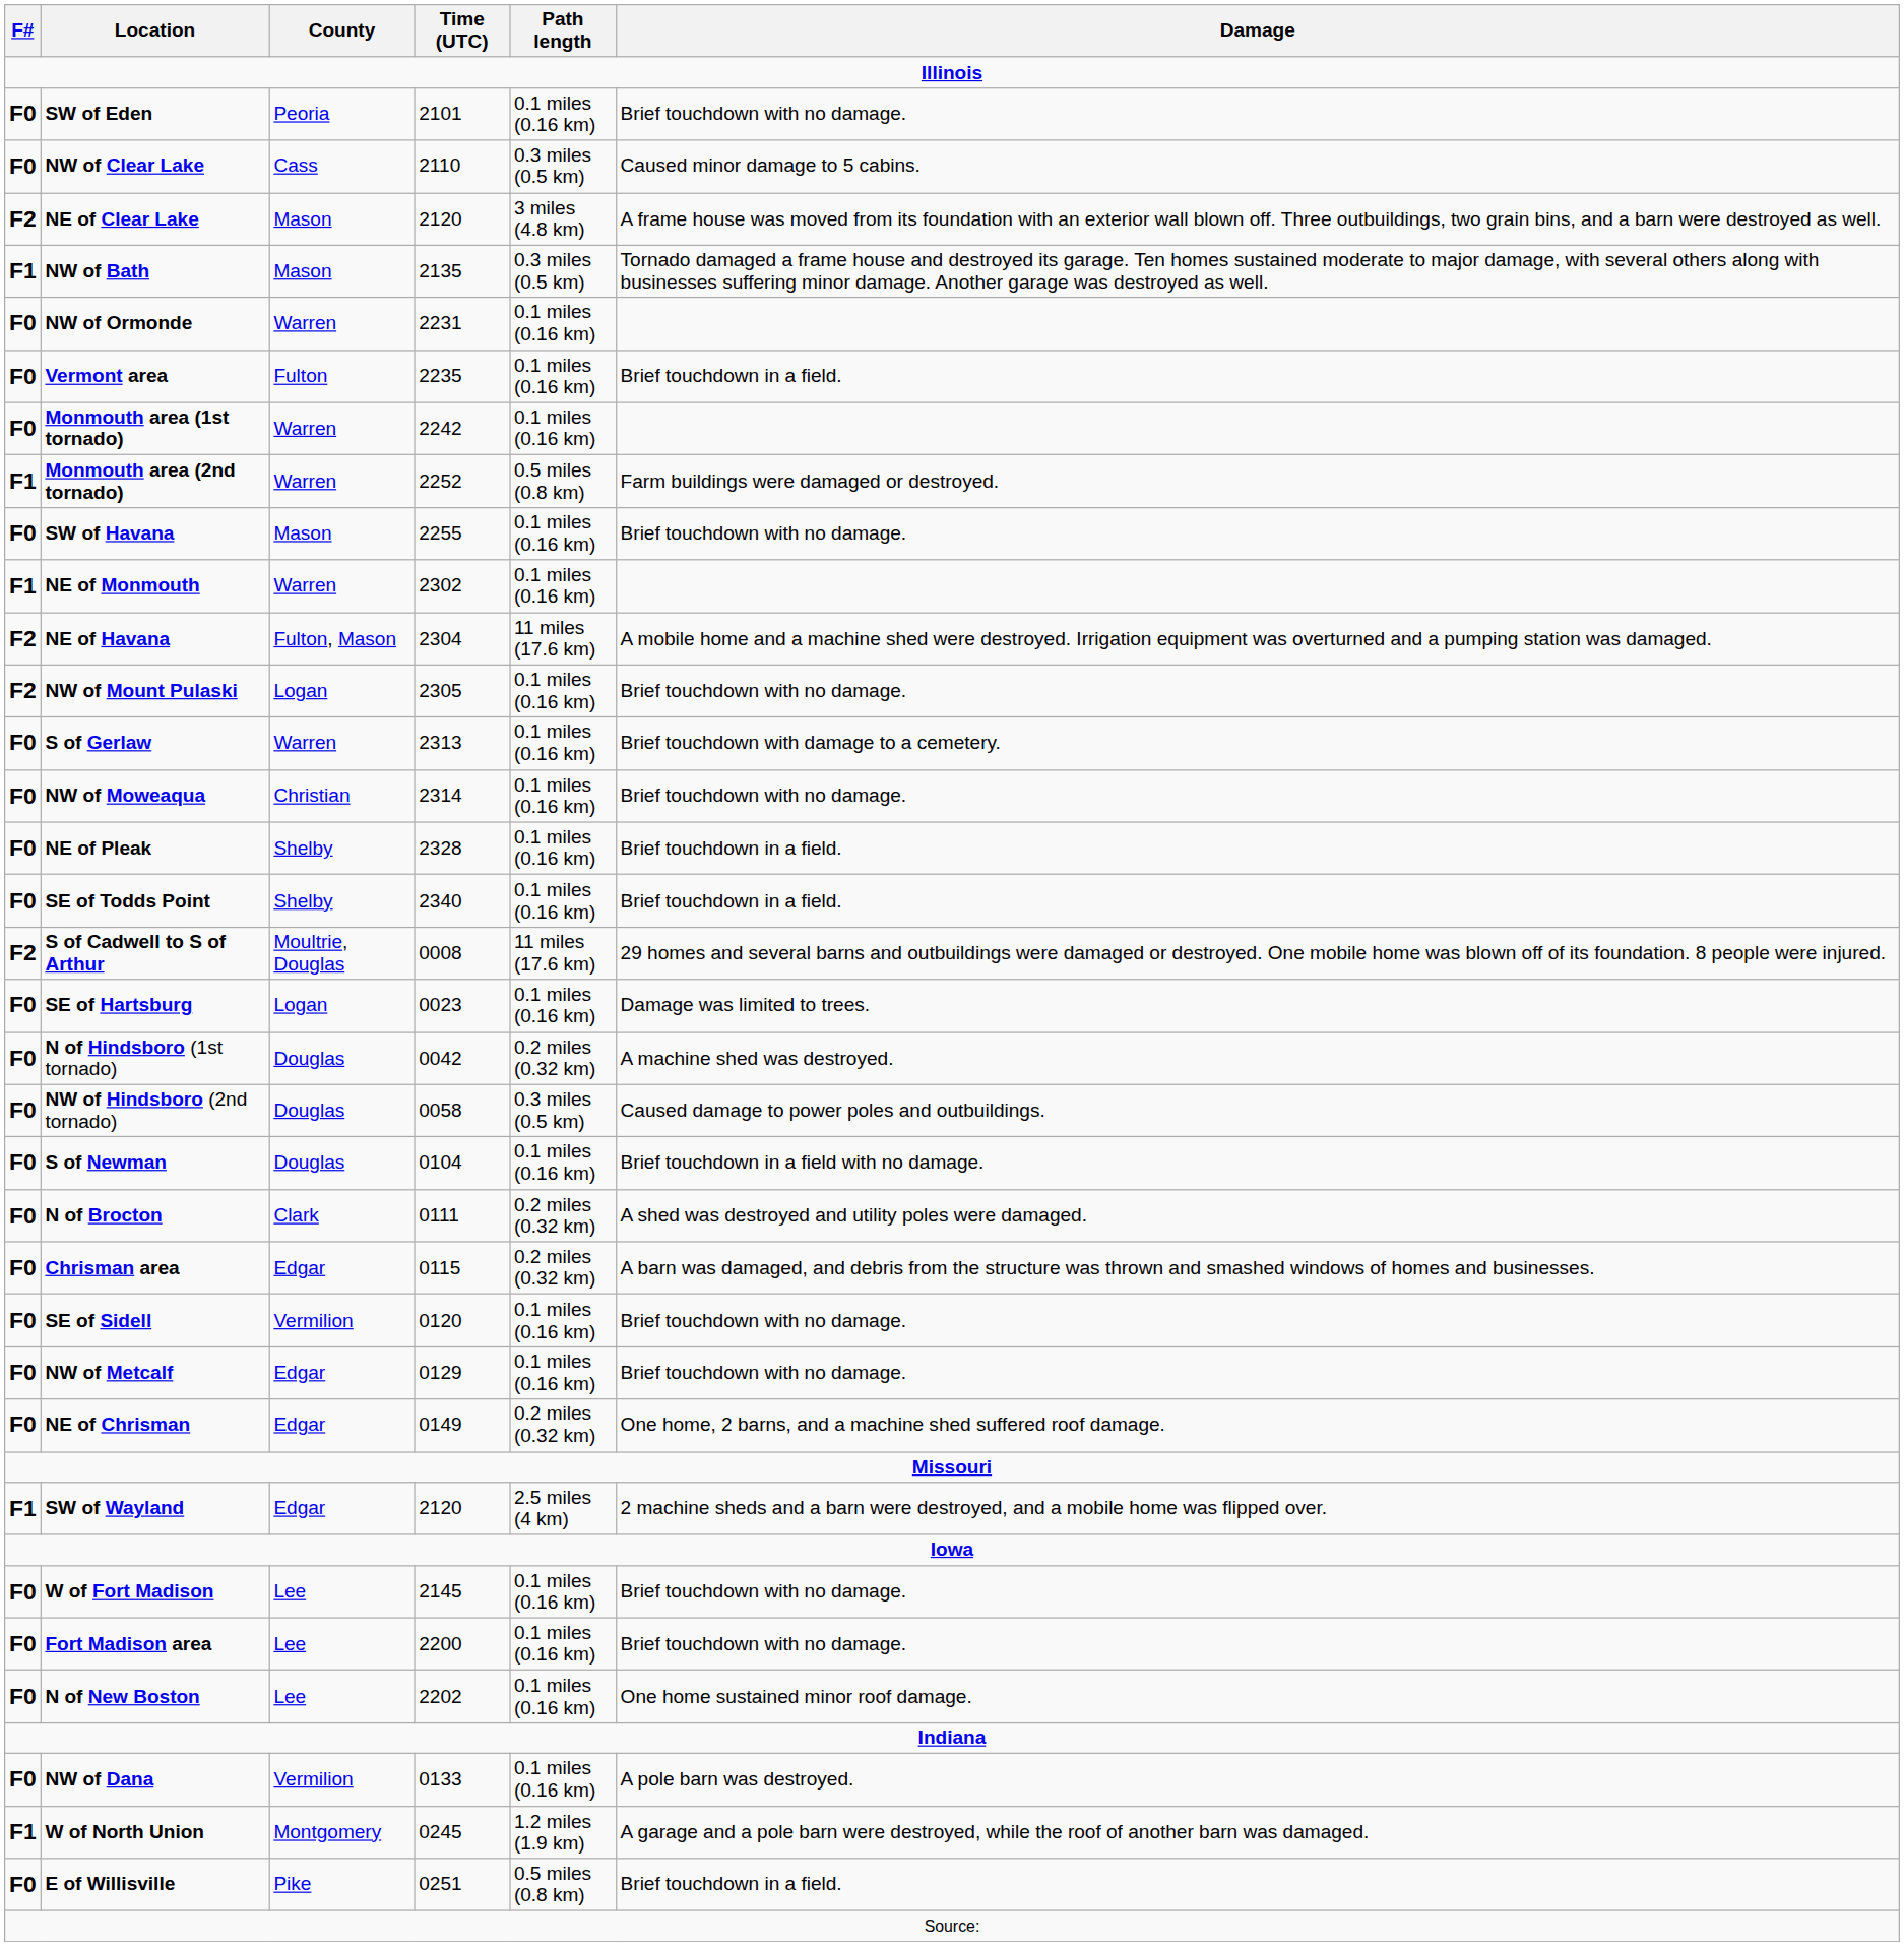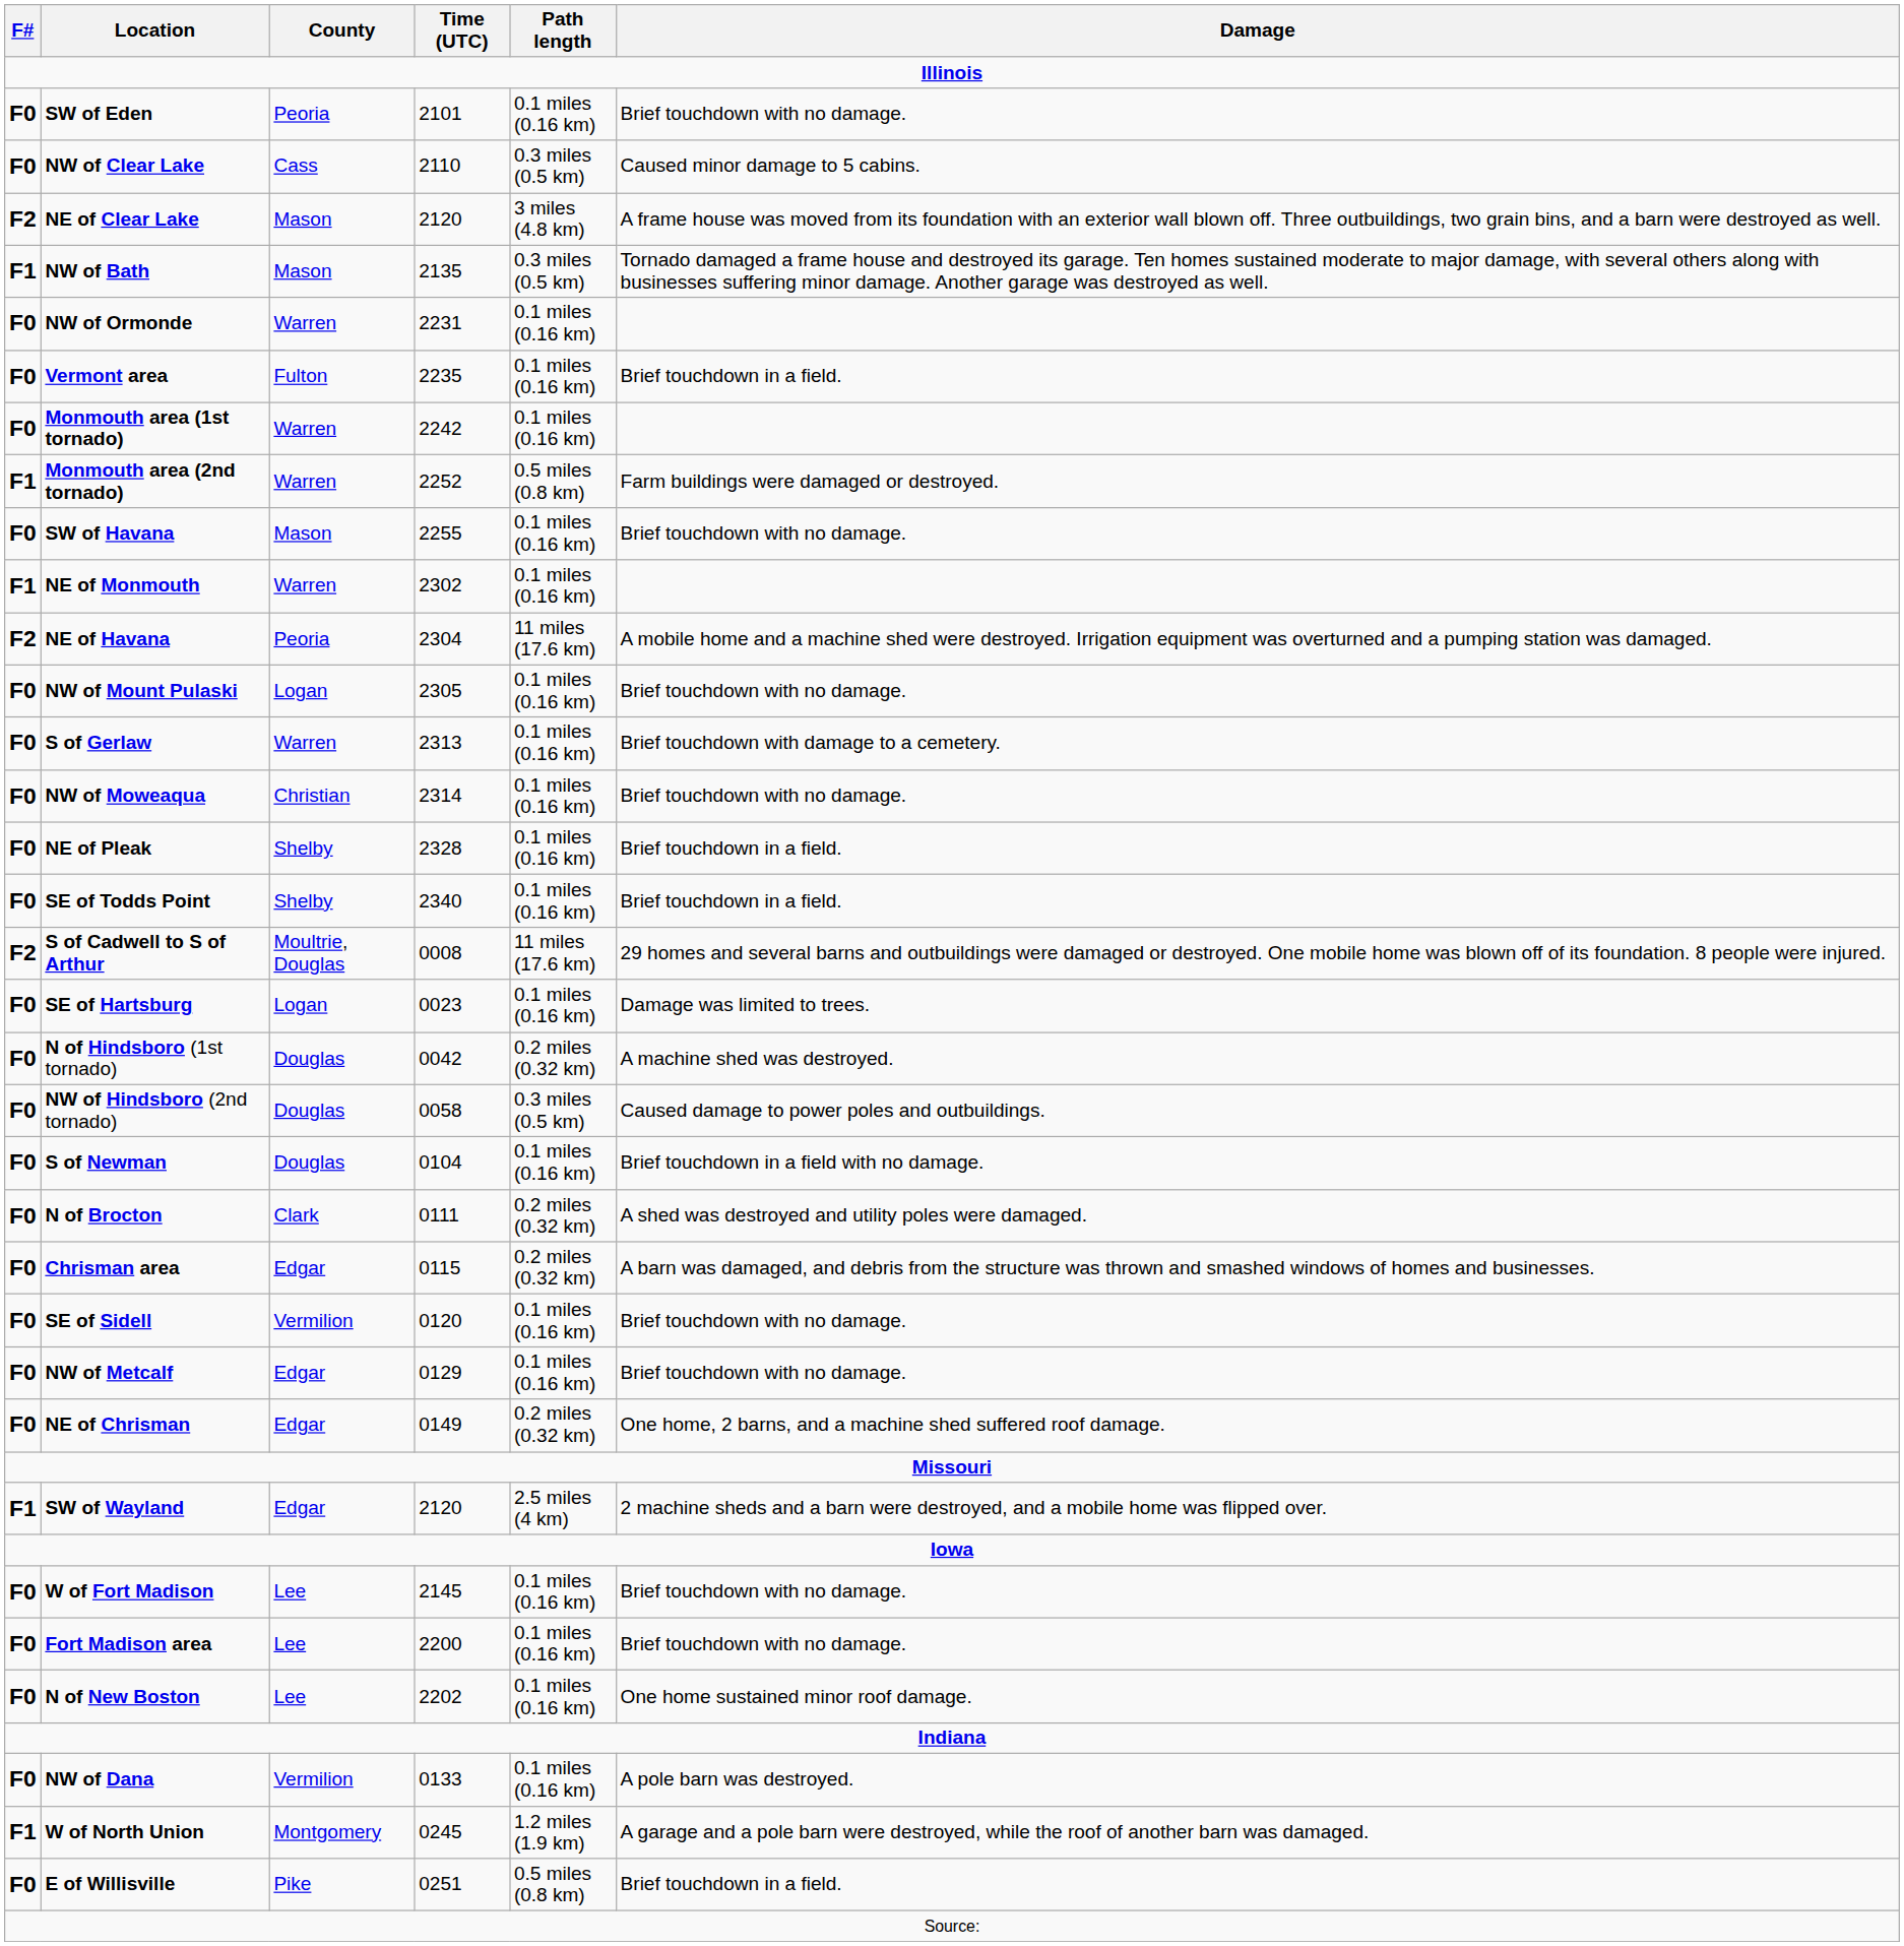NE of Havana | County: Fulton, Mason -> Peoria
NW of Mount Pulaski | F#: F2 -> F0
